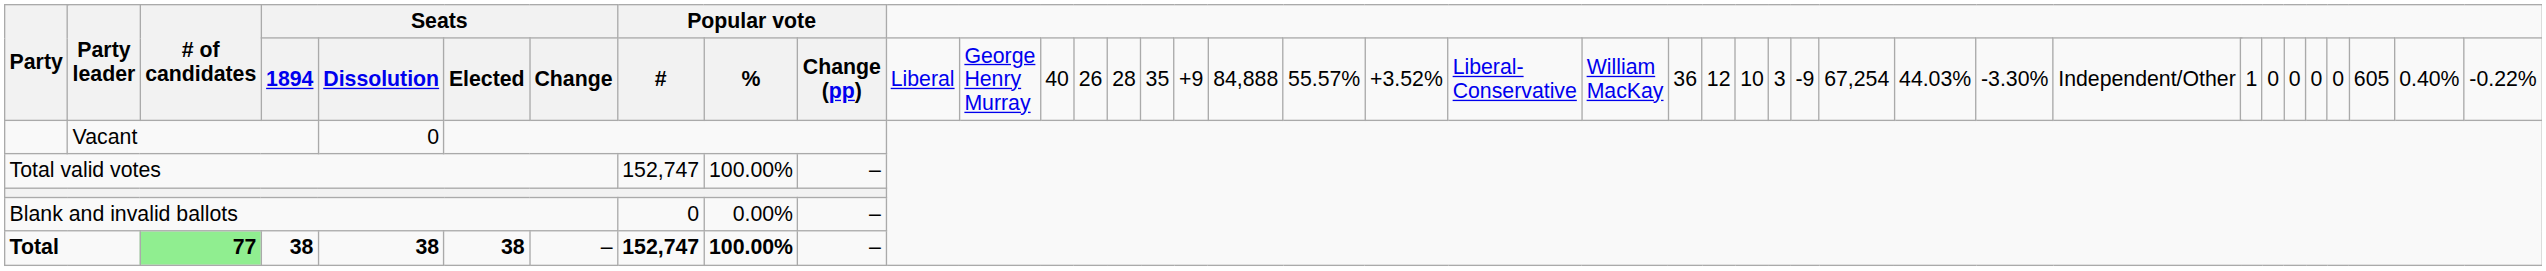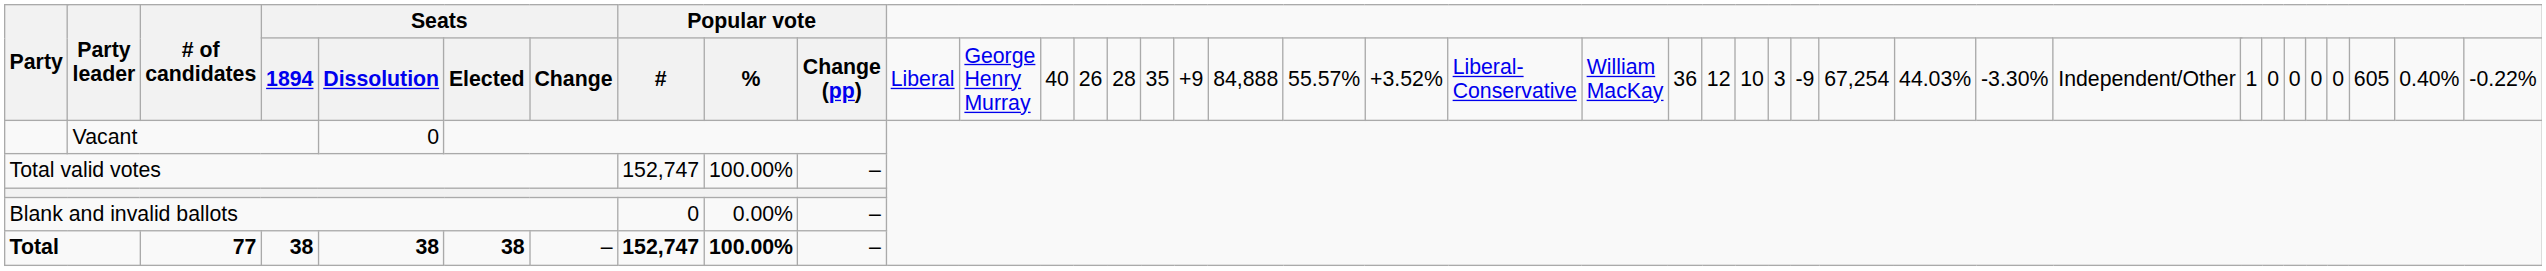Total | # of candidates: lightgreen background -> no background
